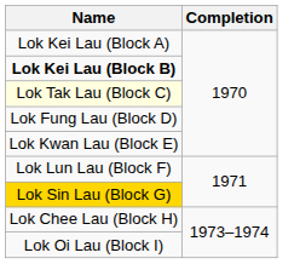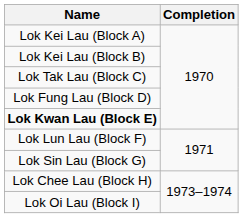Lok Kei Lau (Block B) | Name: bold -> normal
Lok Tak Lau (Block C) | Name: lightyellow background -> no background
Lok Kwan Lau (Block E) | Name: normal -> bold
Lok Sin Lau (Block G) | Name: gold background -> no background
